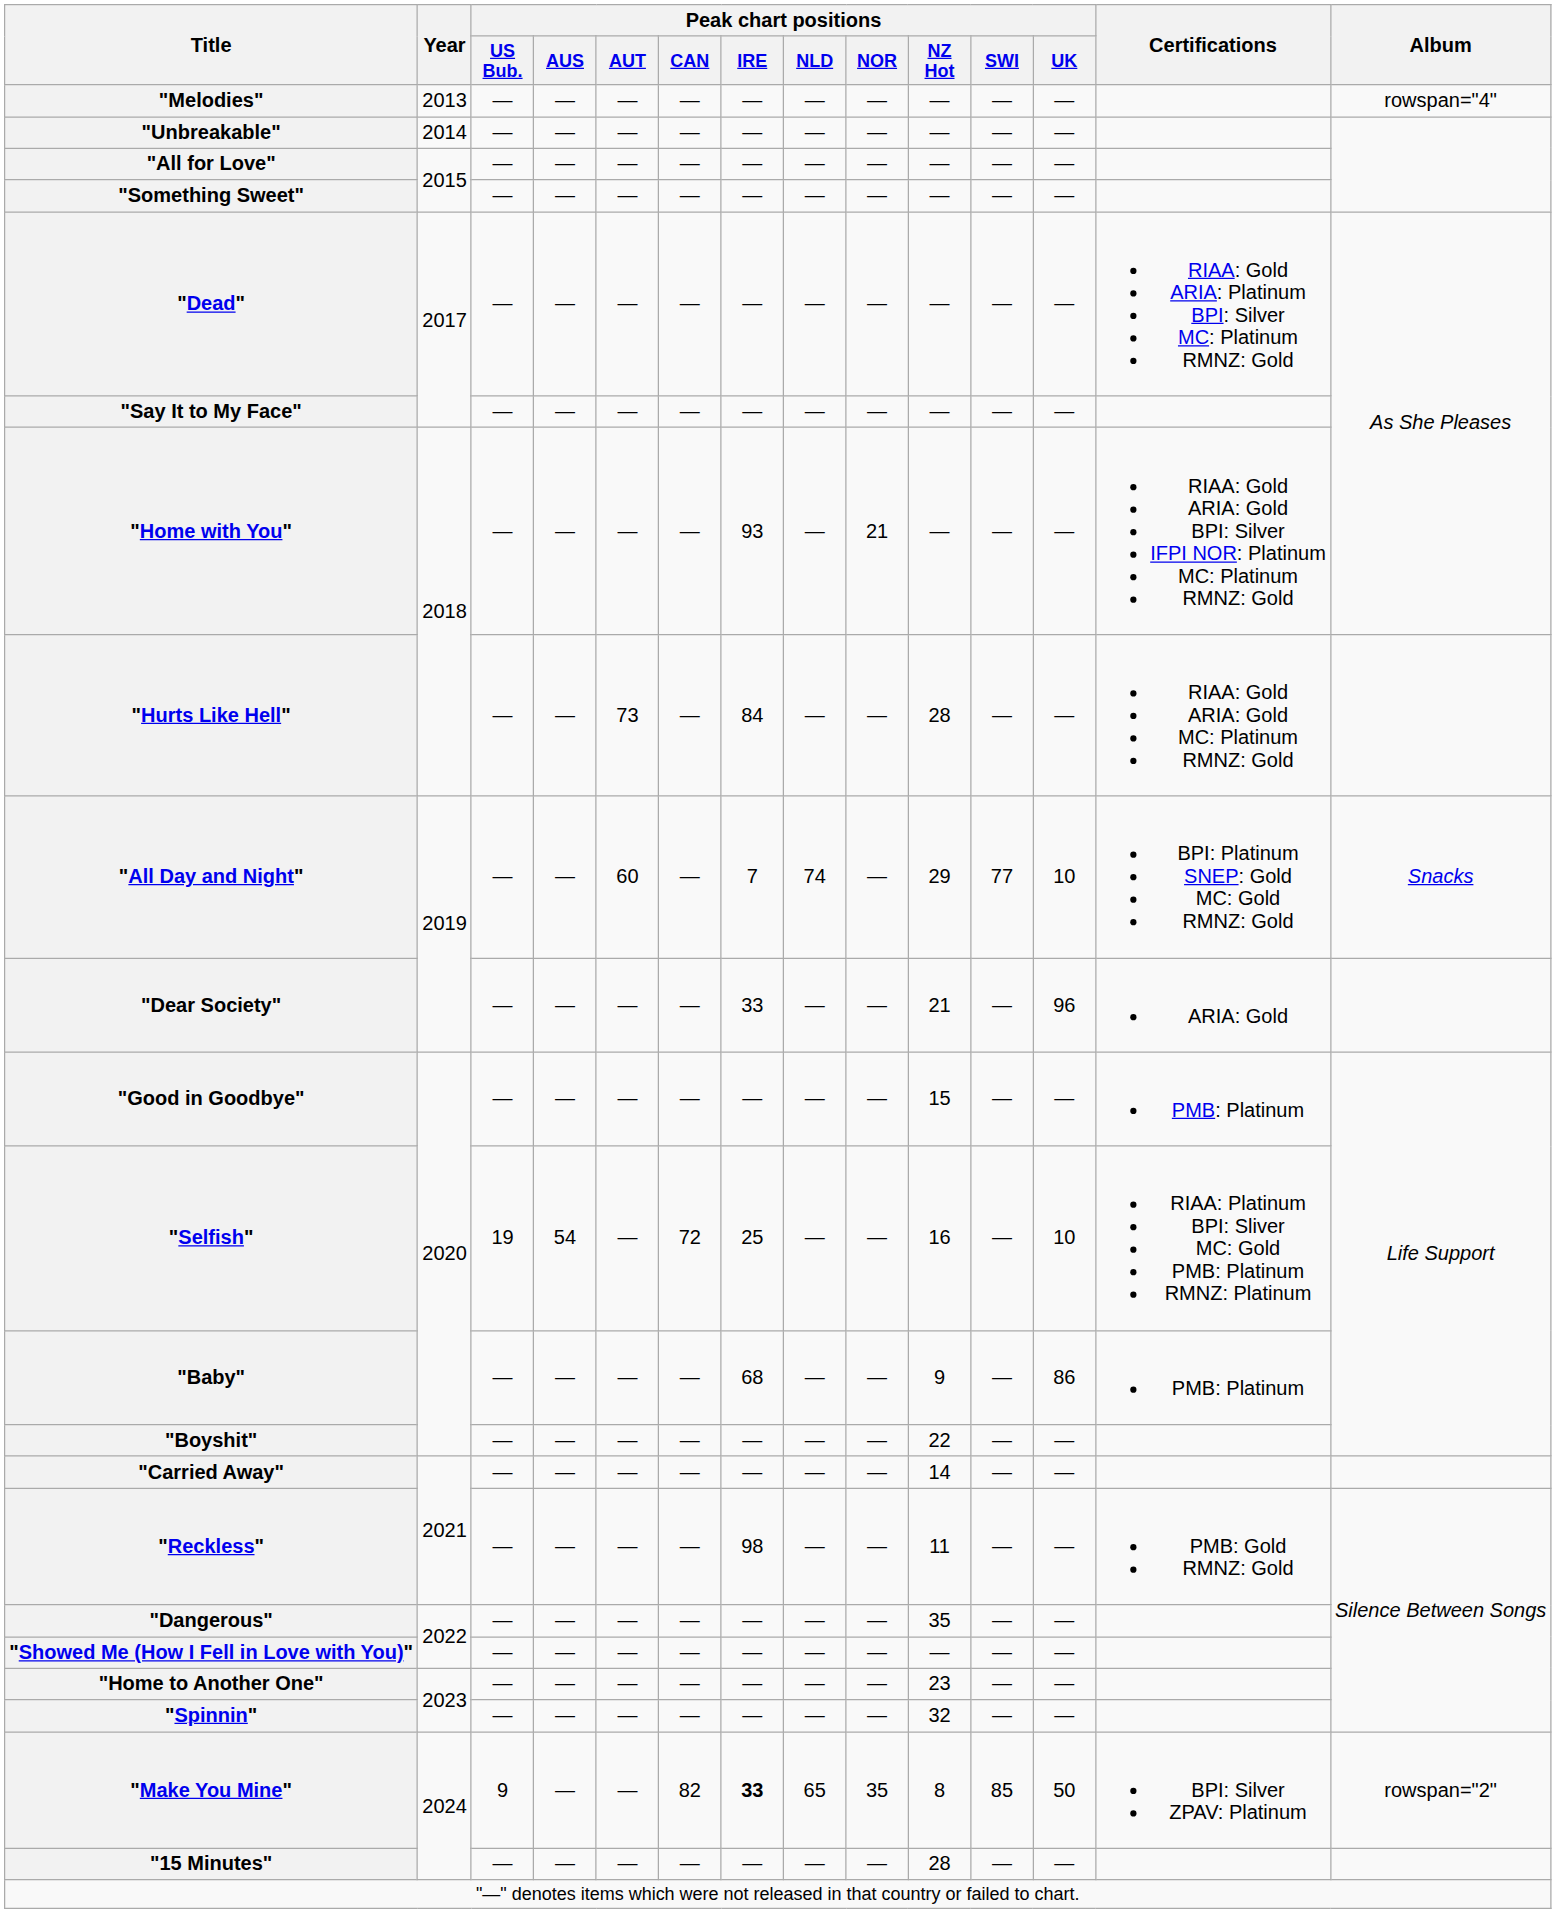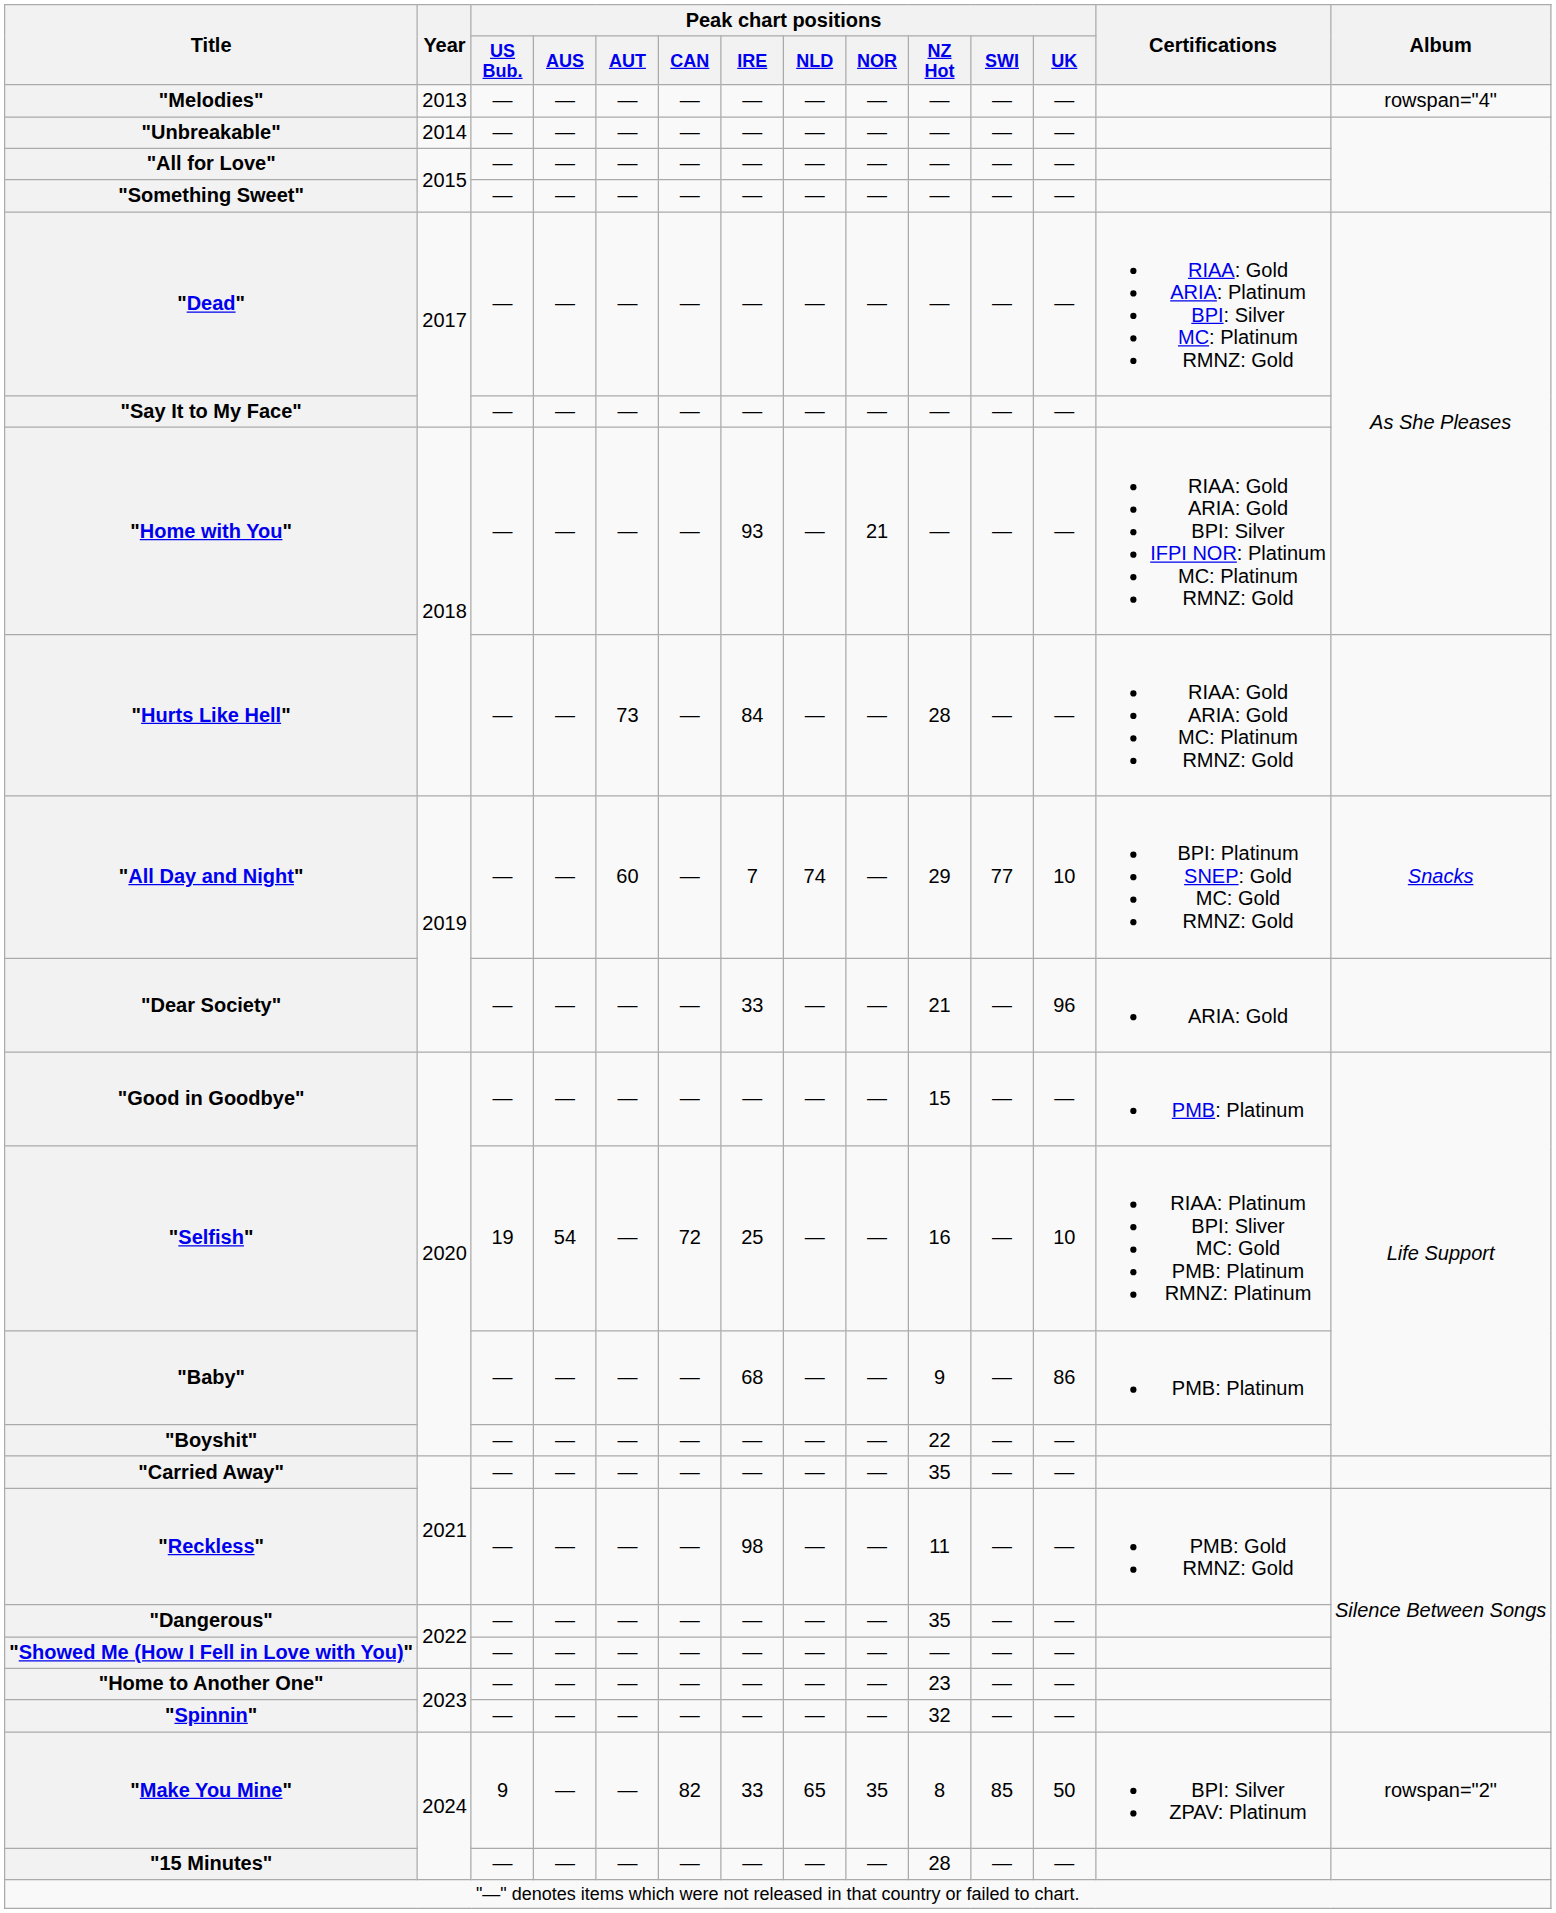"Carried Away" | Peak chart positions / NZ Hot: 14 -> 35
"Make You Mine" | Peak chart positions / IRE: bold -> normal
